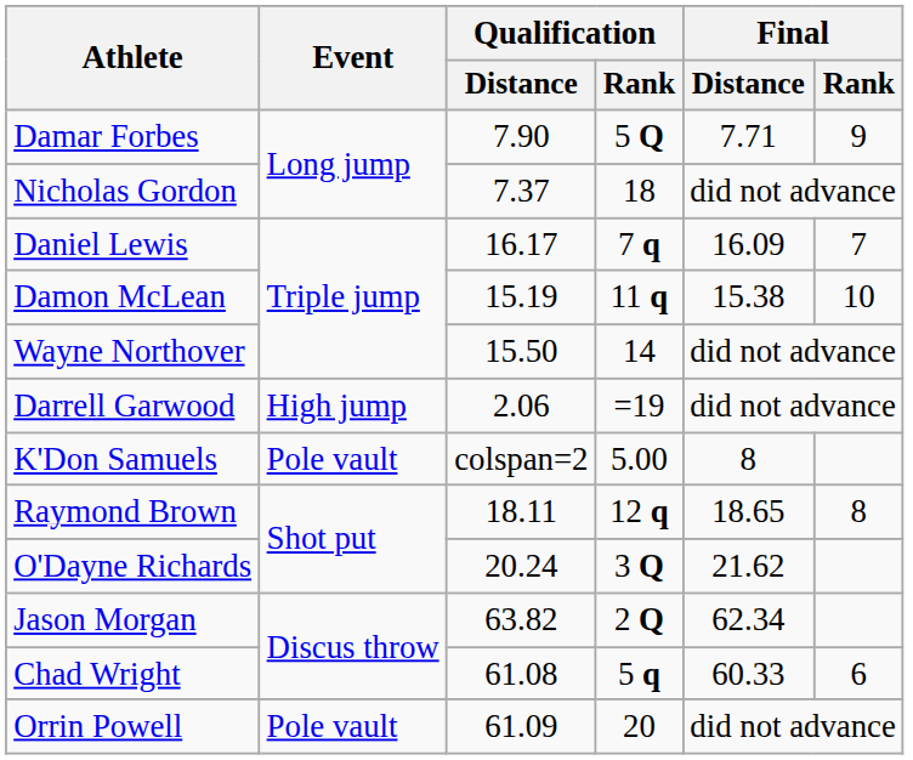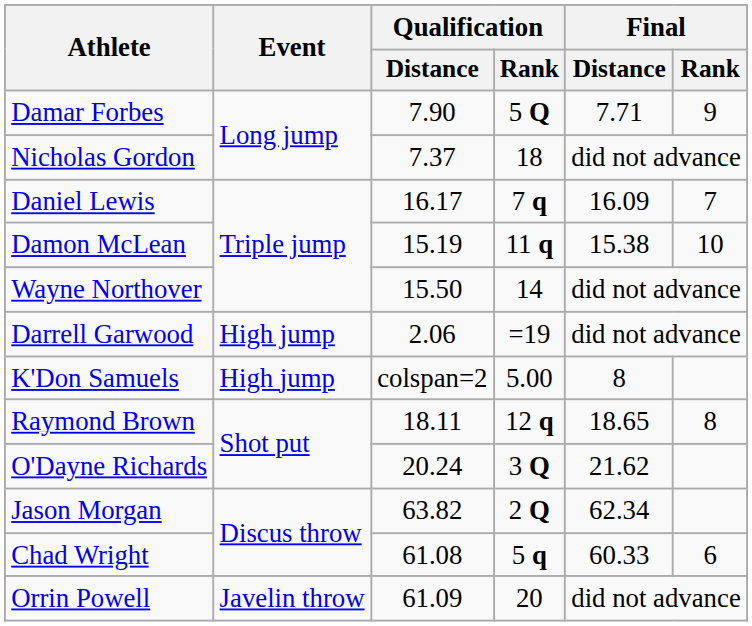K'Don Samuels | Event: Pole vault -> High jump
Orrin Powell | Event: Pole vault -> Javelin throw
